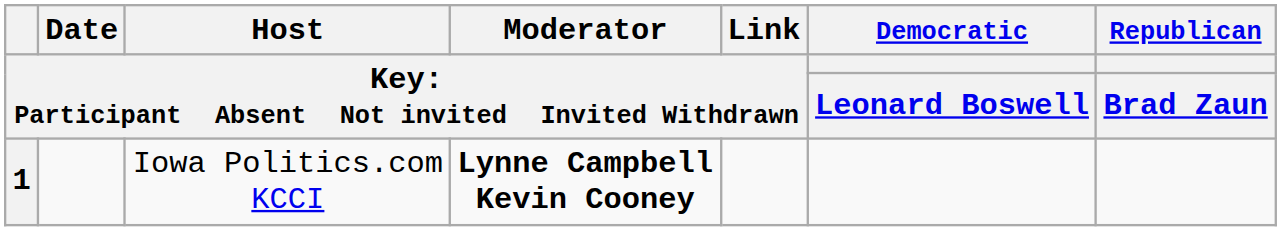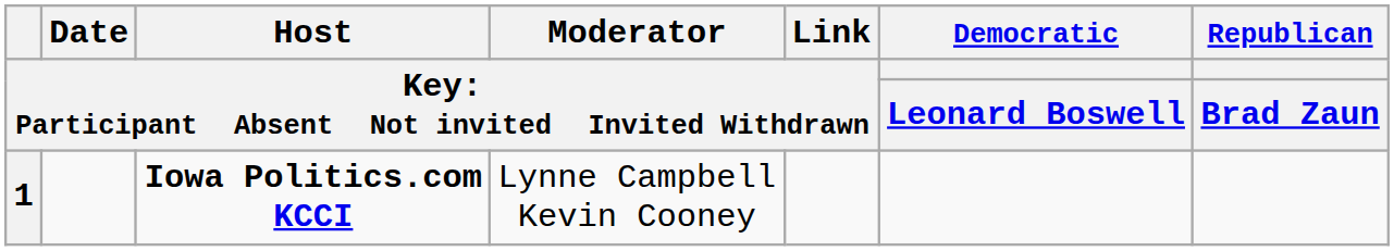1 | column 3: normal -> bold
1 | column 4: bold -> normal
